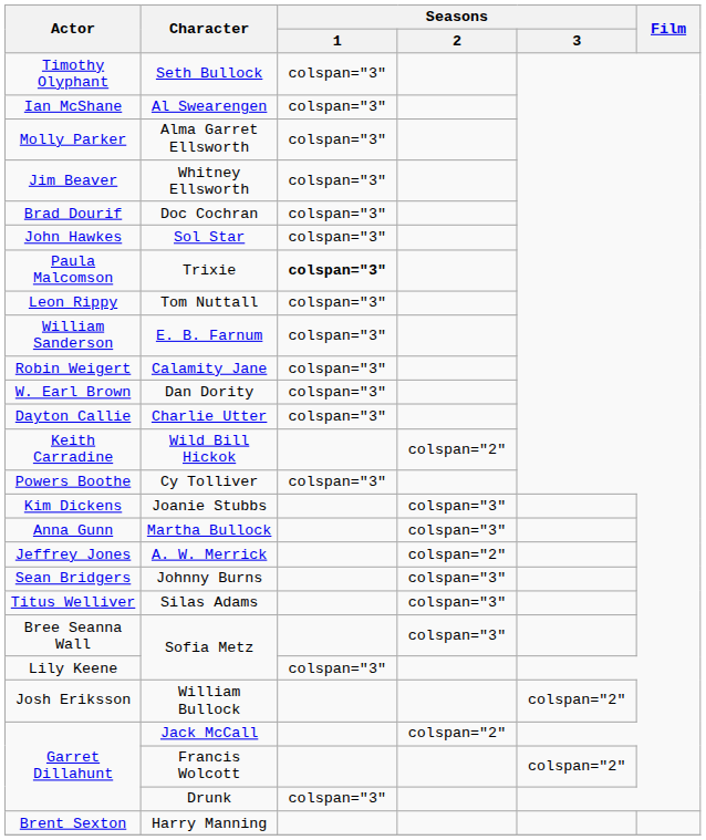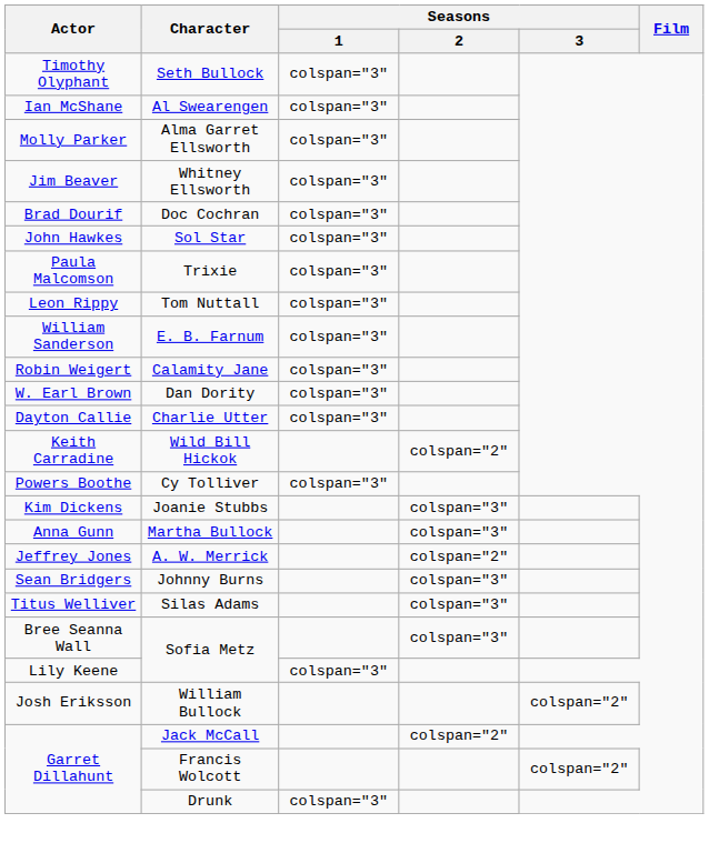Trixie | Seasons / 1: bold -> normal
- row: Brent Sexton | Harry Manning
